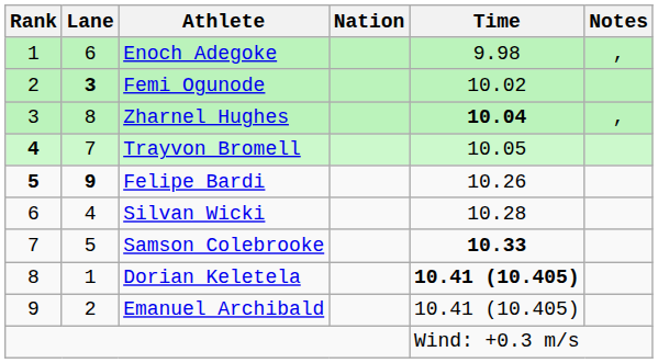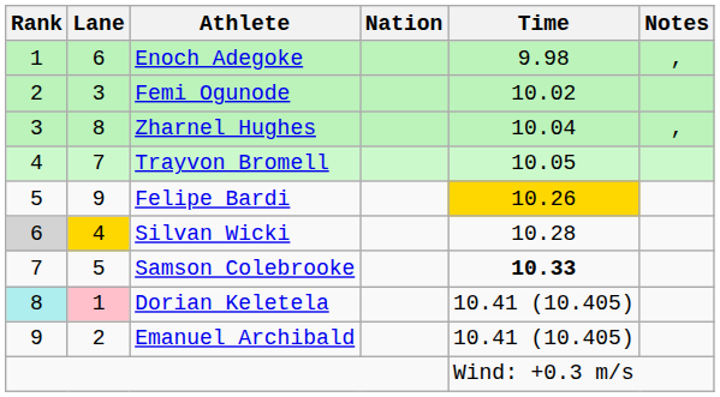Femi Ogunode | Lane: bold -> normal
Zharnel Hughes | Time: bold -> normal
Trayvon Bromell | Rank: bold -> normal
Felipe Bardi | Rank: bold -> normal
Felipe Bardi | Lane: bold -> normal
Felipe Bardi | Time: no background -> gold background
Silvan Wicki | Rank: no background -> lightgrey background
Silvan Wicki | Lane: no background -> gold background
Dorian Keletela | Rank: no background -> paleturquoise background
Dorian Keletela | Lane: no background -> pink background
Dorian Keletela | Time: bold -> normal
